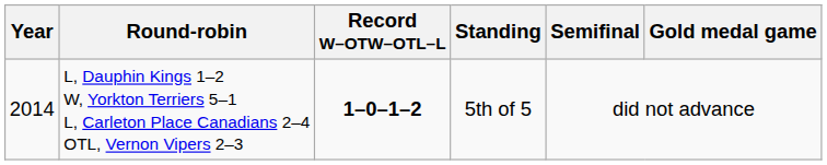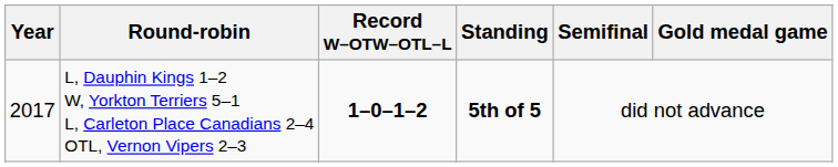row 2 | Year: 2014 -> 2017
row 2 | Standing: normal -> bold
